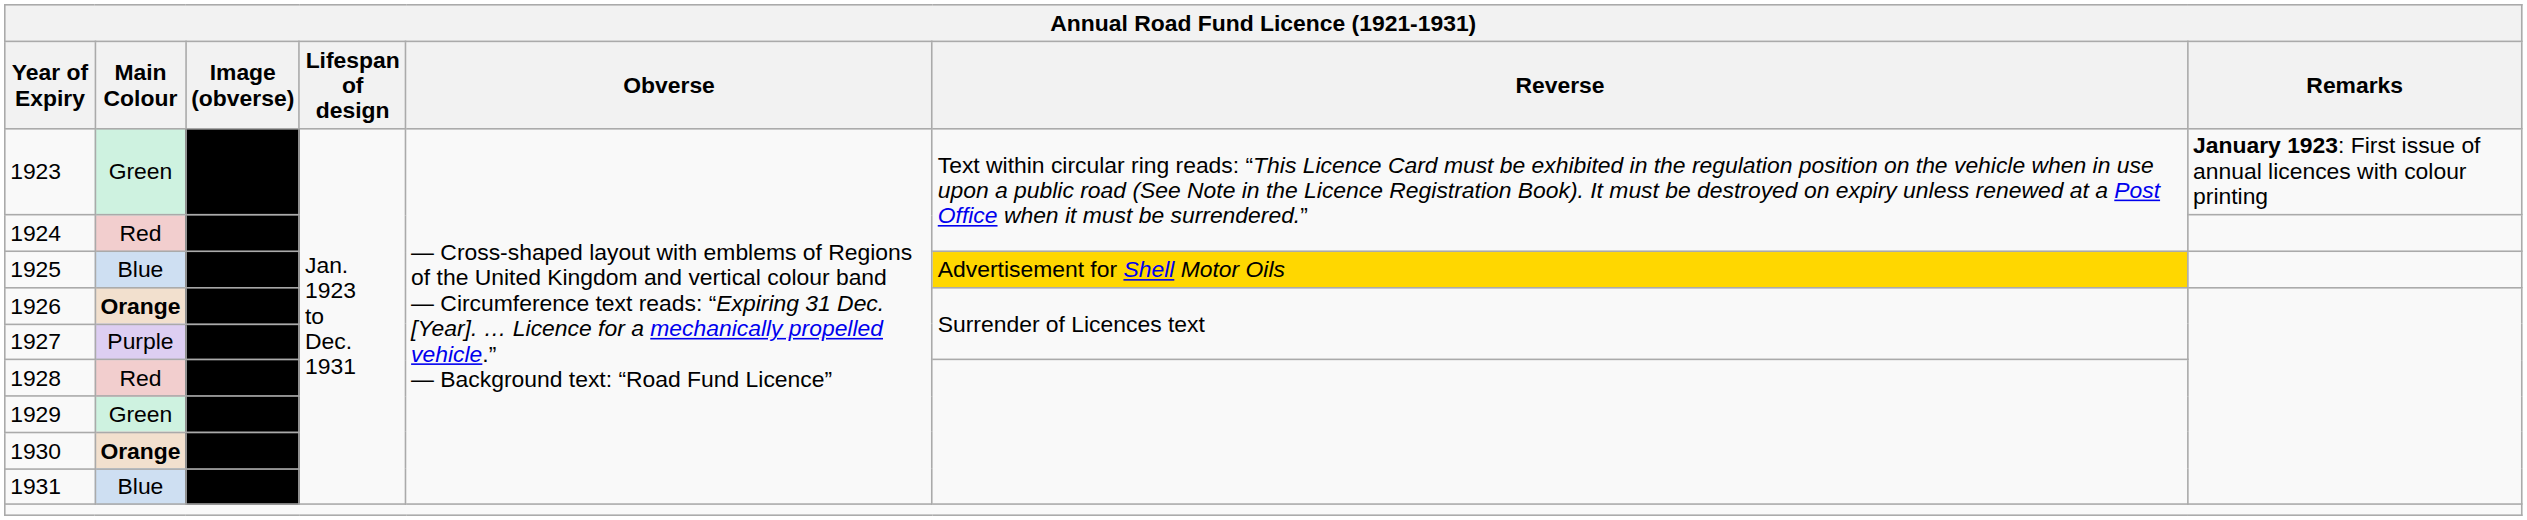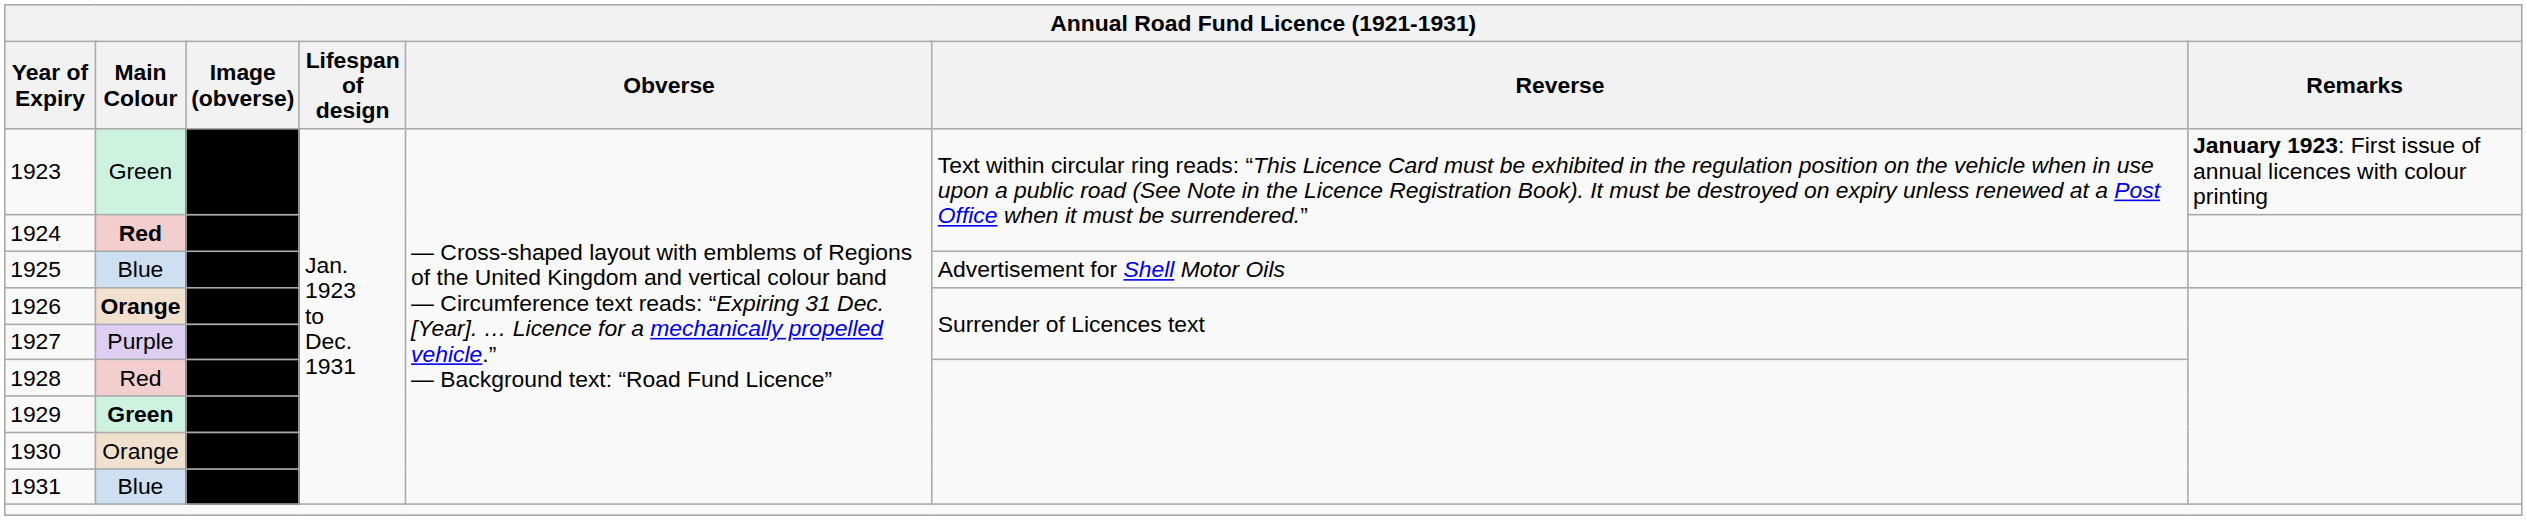1924 | Main Colour: normal -> bold
1925 | Reverse: gold background -> no background
1929 | Main Colour: normal -> bold
1930 | Main Colour: bold -> normal
